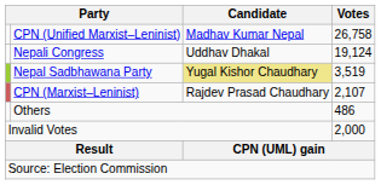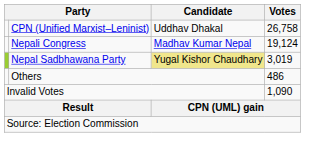CPN (Unified Marxist–Leninist) | Candidate: Madhav Kumar Nepal -> Uddhav Dhakal
Nepali Congress | Candidate: Uddhav Dhakal -> Madhav Kumar Nepal
Nepal Sadbhawana Party | Votes: 3,519 -> 3,019
- row: CPN (Marxist–Leninist) | Rajdev Prasad Chaudhary | 2,107
Invalid Votes | Votes: 2,000 -> 1,090
